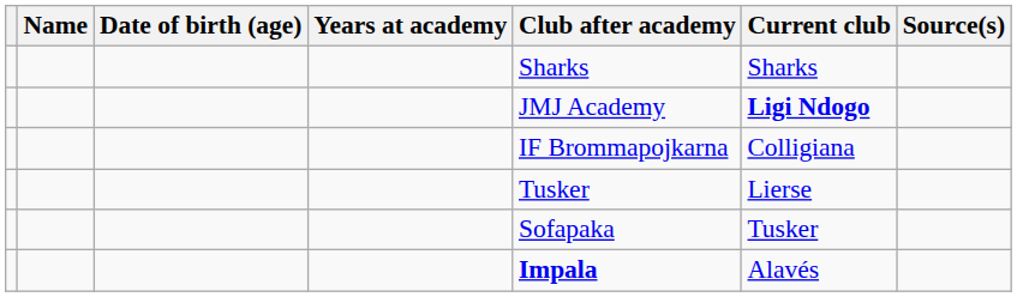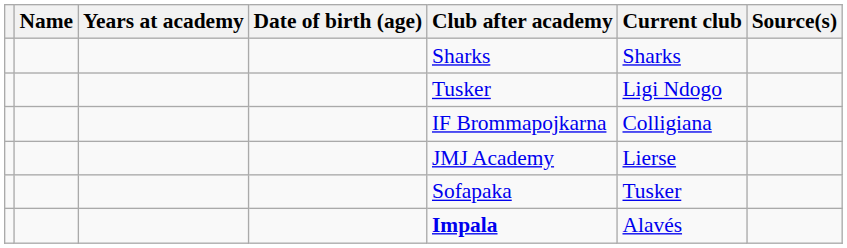columns swapped: Date of birth (age) <-> Years at academy
row 3 | Club after academy: JMJ Academy -> Tusker
row 3 | Current club: bold -> normal
row 5 | Club after academy: Tusker -> JMJ Academy
